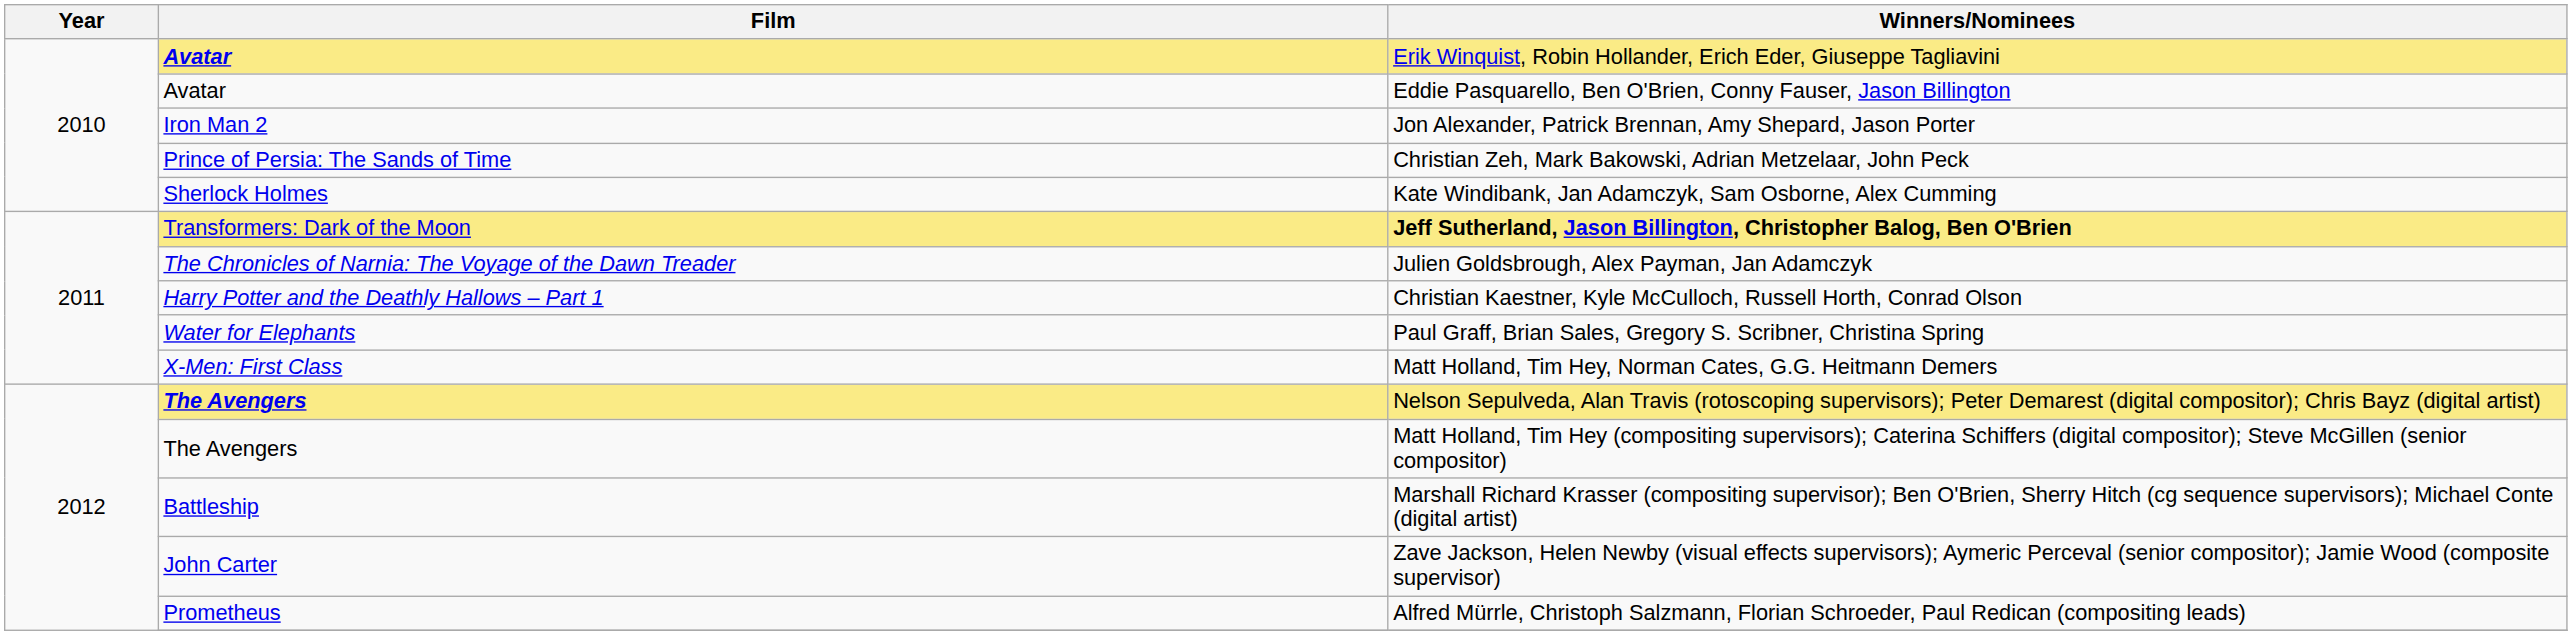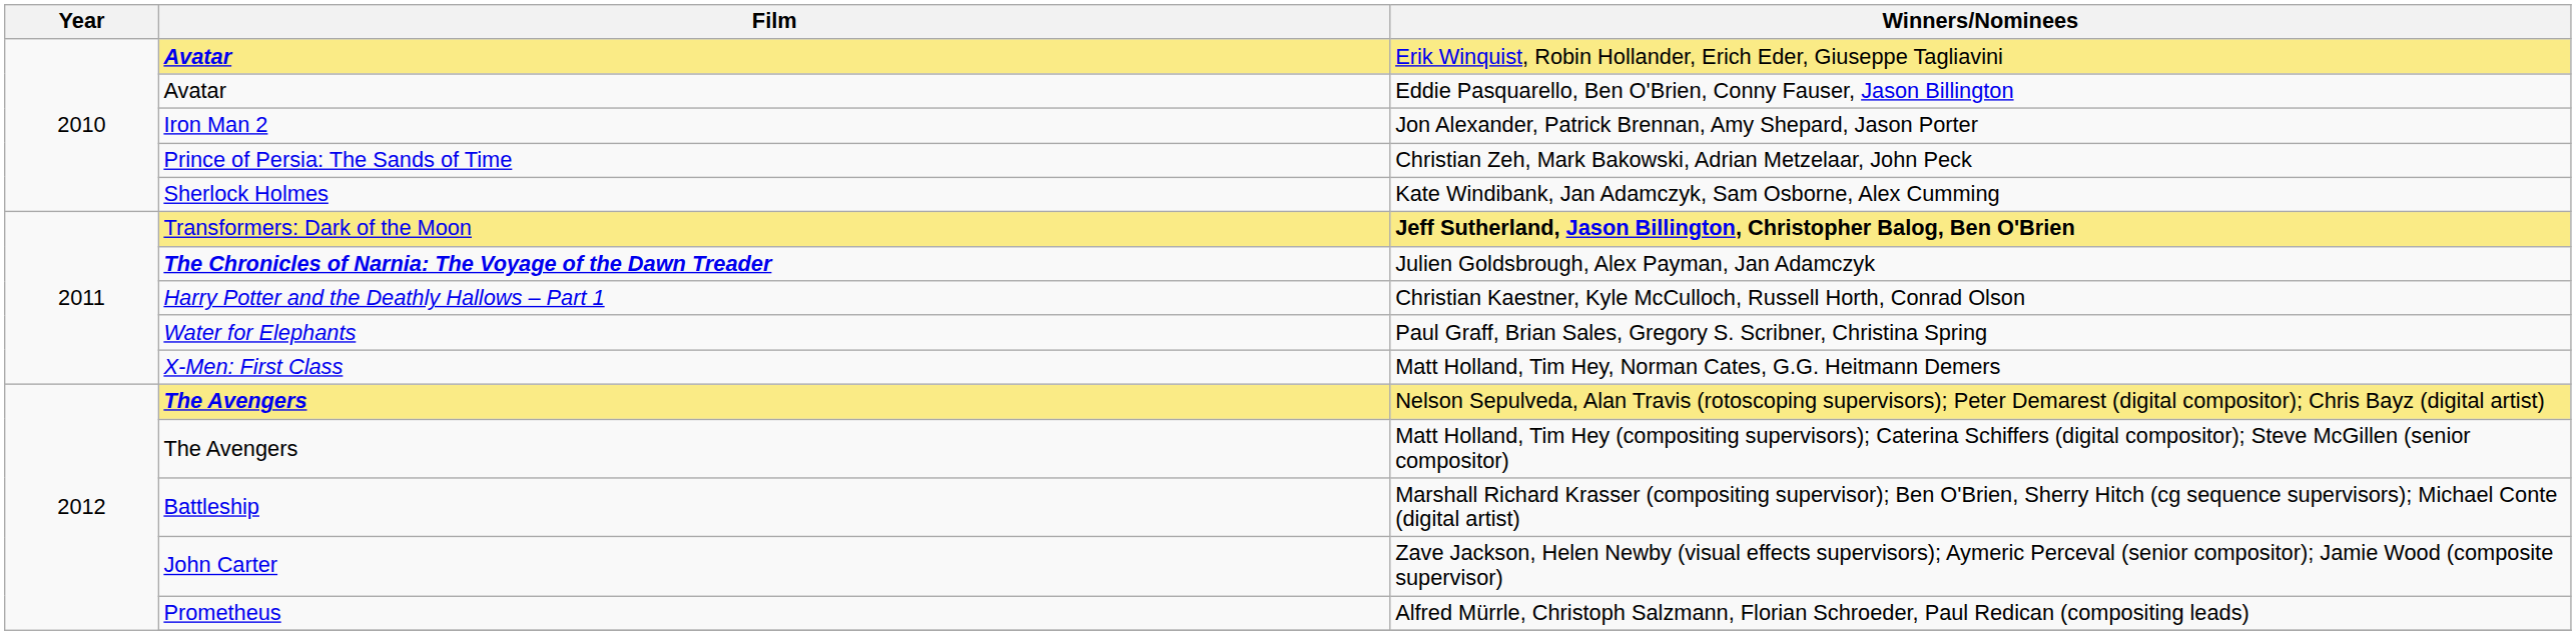Julien Goldsbrough, Alex Payman, Jan Adamczyk | Film: normal -> bold
